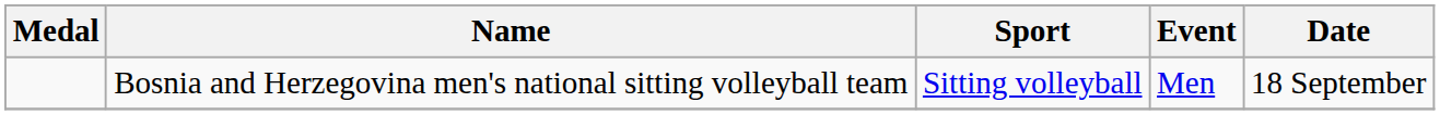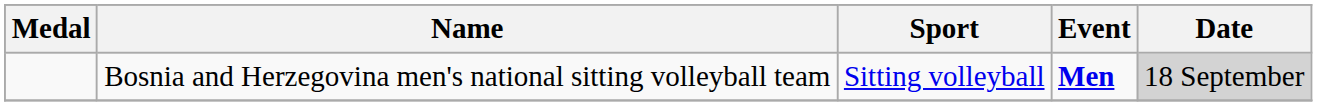row 2 | Event: normal -> bold
row 2 | Date: no background -> lightgrey background
